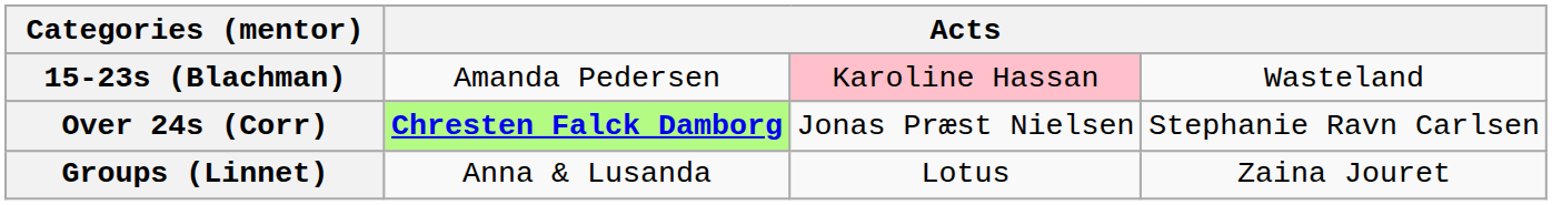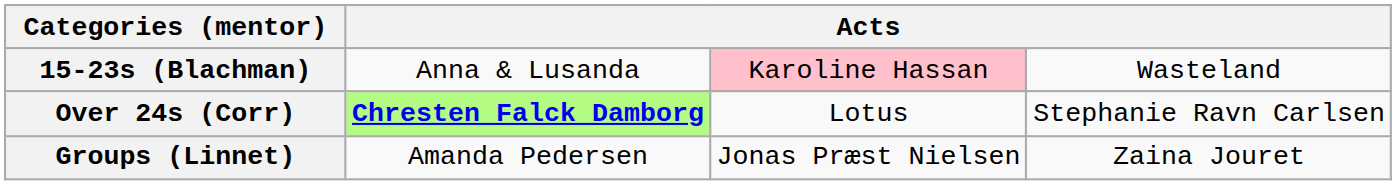15-23s (Blachman) | column 2: Amanda Pedersen -> Anna & Lusanda
Over 24s (Corr) | column 3: Jonas Præst Nielsen -> Lotus
Groups (Linnet) | column 2: Anna & Lusanda -> Amanda Pedersen
Groups (Linnet) | column 3: Lotus -> Jonas Præst Nielsen
